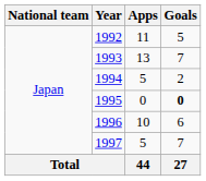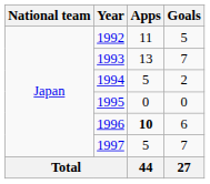1995 | Goals: bold -> normal
1996 | Apps: normal -> bold
